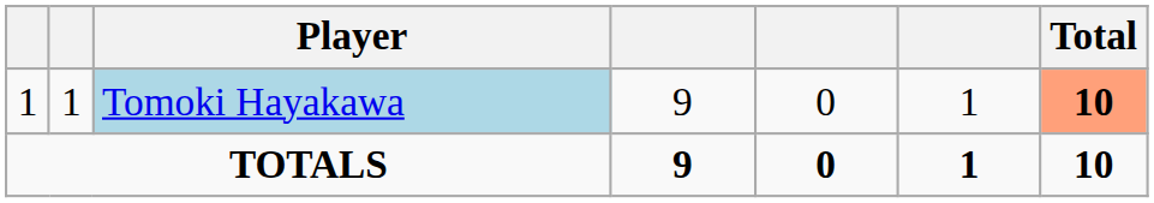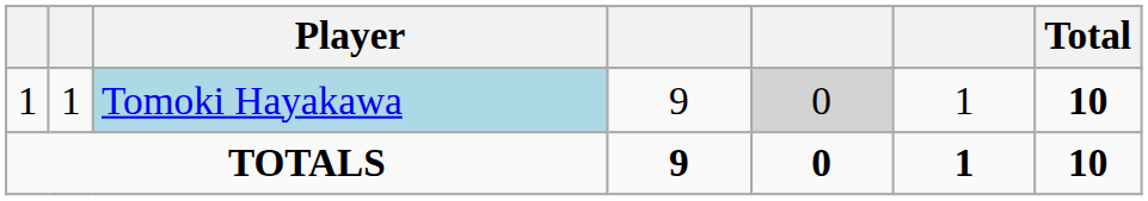row 2 | column 5: no background -> lightgrey background
row 2 | Total: lightsalmon background -> no background
